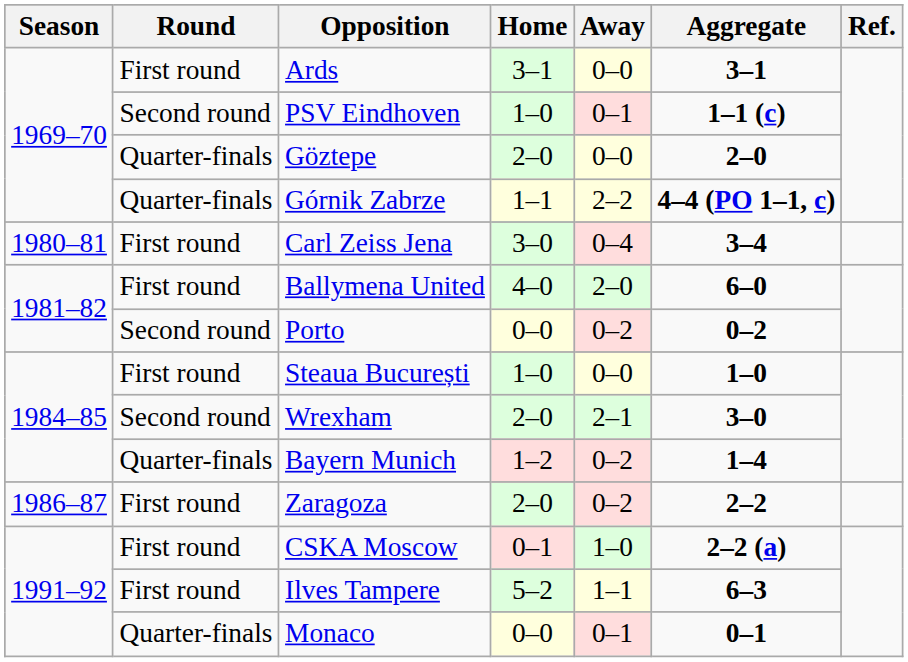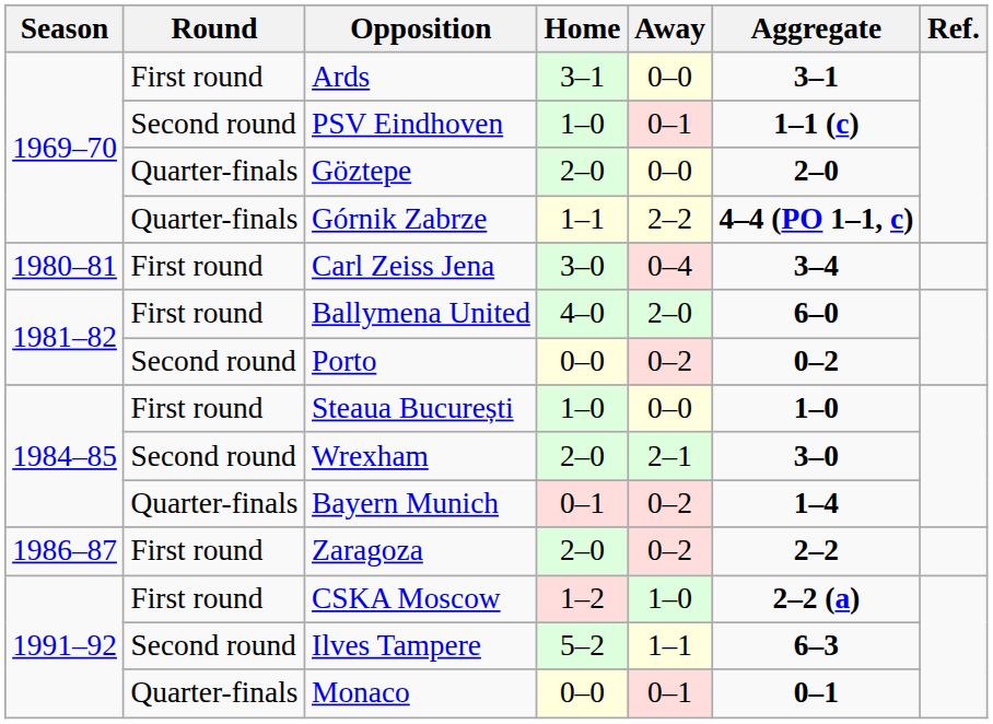Bayern Munich | Home: 1–2 -> 0–1
CSKA Moscow | Home: 0–1 -> 1–2
Ilves Tampere | Round: First round -> Second round
